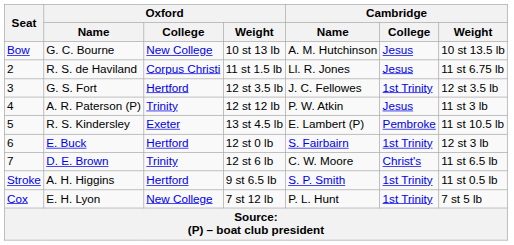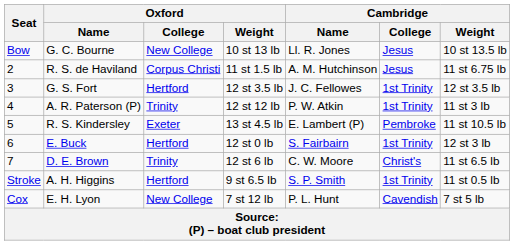G. C. Bourne | Cambridge / Name: A. M. Hutchinson -> Ll. R. Jones
R. S. de Haviland | Cambridge / Name: Ll. R. Jones -> A. M. Hutchinson
A. R. Paterson (P) | Cambridge / College: Jesus -> 1st Trinity
E. H. Lyon | Cambridge / College: 1st Trinity -> Cavendish
